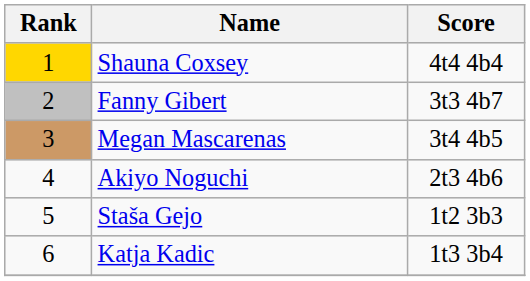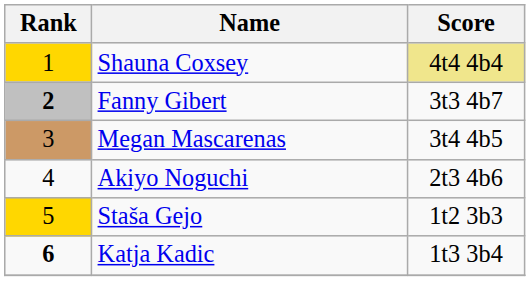Shauna Coxsey | Score: no background -> khaki background
Fanny Gibert | Rank: normal -> bold
Staša Gejo | Rank: no background -> gold background
Katja Kadic | Rank: normal -> bold
